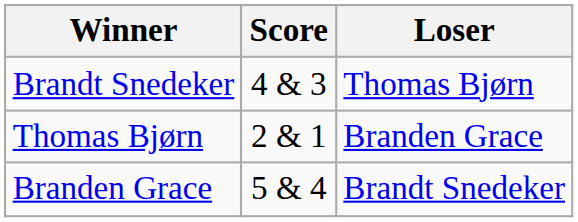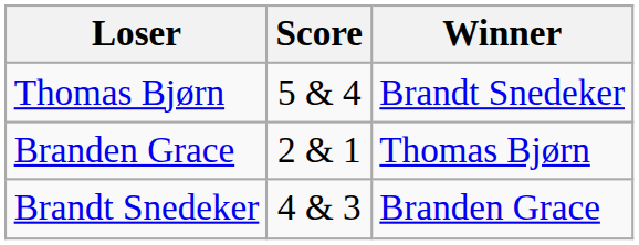columns swapped: Winner <-> Loser
row 2 | Score: 4 & 3 -> 5 & 4
row 4 | Score: 5 & 4 -> 4 & 3
